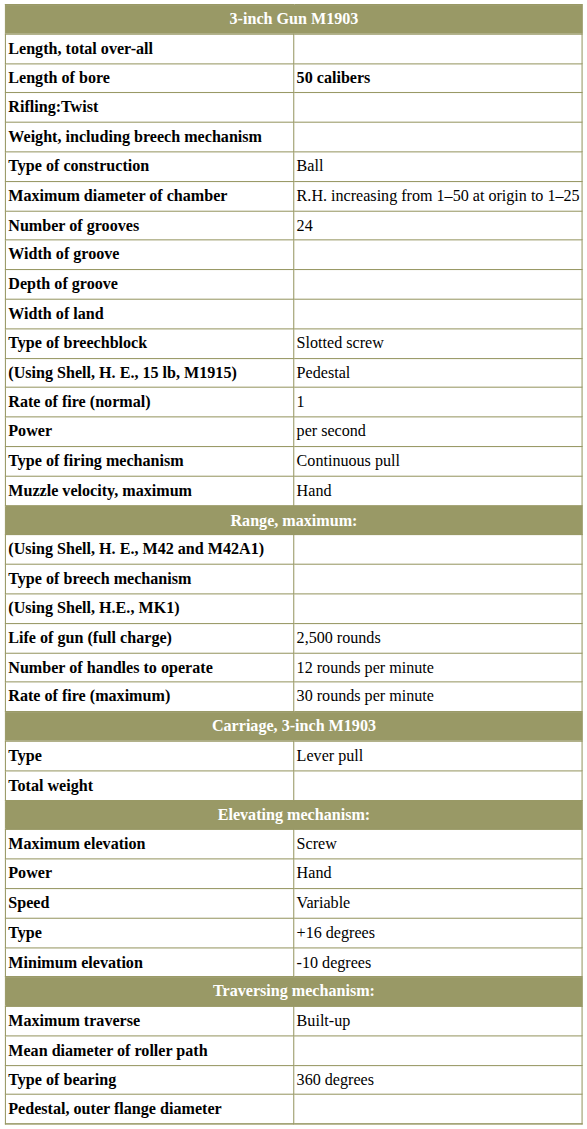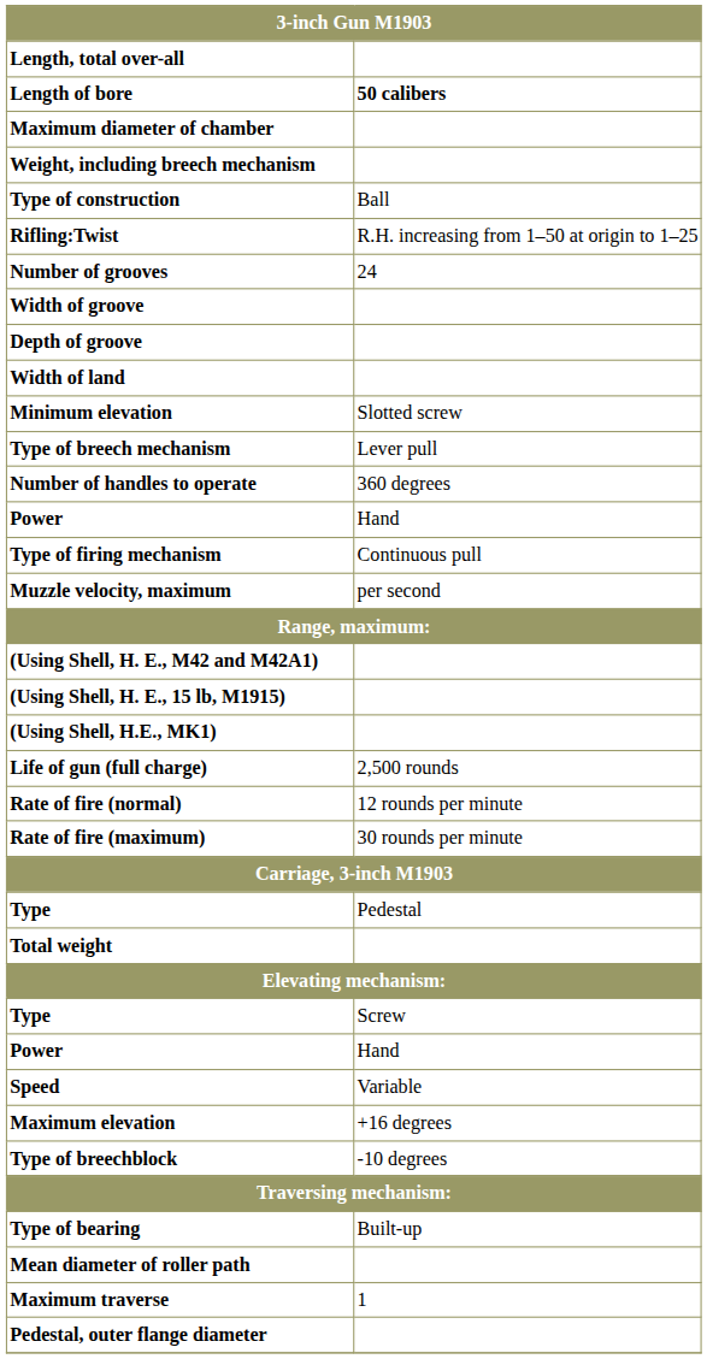row 4 | Length, total over-all: Rifling:Twist -> Maximum diameter of chamber
row 7 | Length, total over-all: Maximum diameter of chamber -> Rifling:Twist
row 12 | Length, total over-all: Type of breechblock -> Minimum elevation
row 13 | Length, total over-all: (Using Shell, H. E., 15 lb, M1915) -> Type of breech mechanism
row 13 | column 2: Pedestal -> Lever pull
row 14 | Length, total over-all: Rate of fire (normal) -> Number of handles to operate
row 14 | column 2: 1 -> 360 degrees
row 15 | column 2: per second -> Hand
row 17 | column 2: Hand -> per second
row 20 | Length, total over-all: Type of breech mechanism -> (Using Shell, H. E., 15 lb, M1915)
row 23 | Length, total over-all: Number of handles to operate -> Rate of fire (normal)
row 26 | column 2: Lever pull -> Pedestal
row 29 | Length, total over-all: Maximum elevation -> Type
row 32 | Length, total over-all: Type -> Maximum elevation
row 33 | Length, total over-all: Minimum elevation -> Type of breechblock
row 35 | Length, total over-all: Maximum traverse -> Type of bearing
row 37 | Length, total over-all: Type of bearing -> Maximum traverse
row 37 | column 2: 360 degrees -> 1
